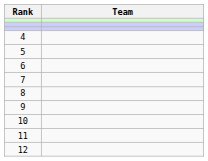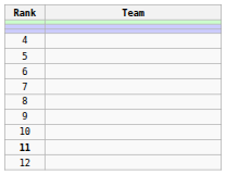row 12 | Rank: normal -> bold
